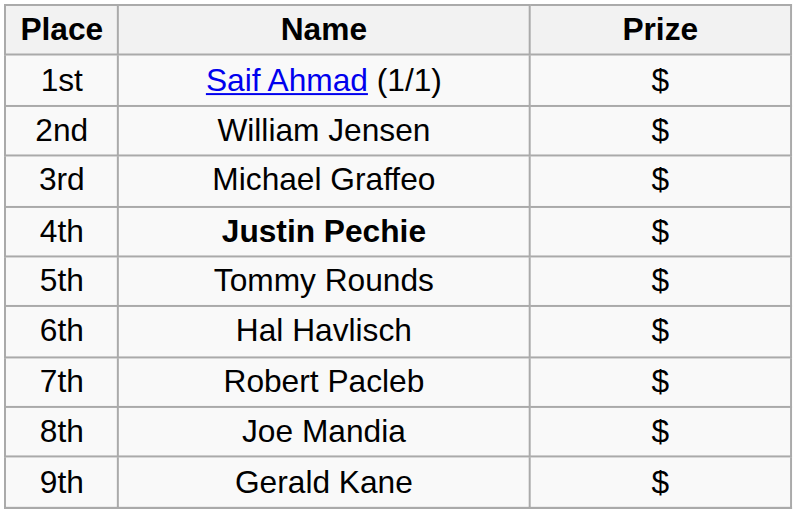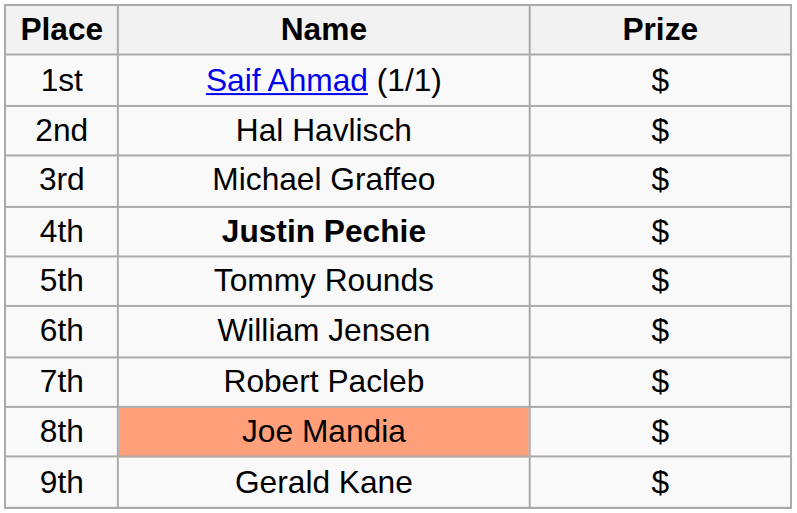2nd | Name: William Jensen -> Hal Havlisch
6th | Name: Hal Havlisch -> William Jensen
8th | Name: no background -> lightsalmon background
